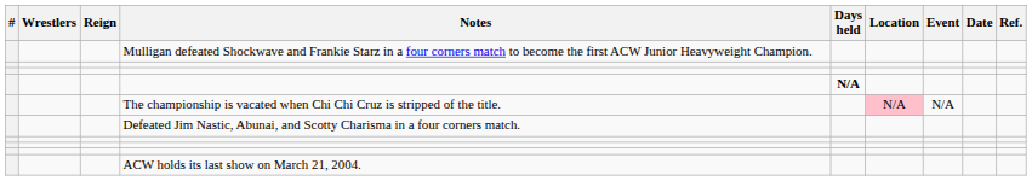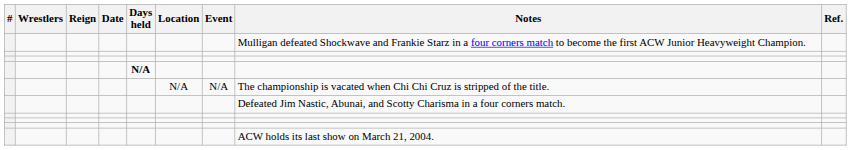columns swapped: Date <-> Notes
row 6 | Location: pink background -> no background
